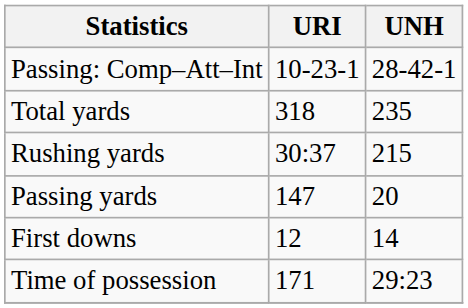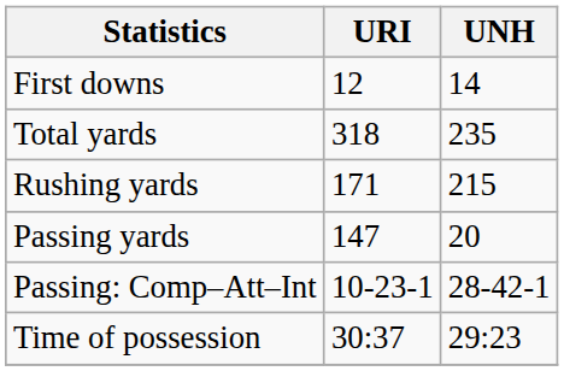rows swapped: First downs <-> Passing: Comp–Att–Int
Rushing yards | URI: 30:37 -> 171
Time of possession | URI: 171 -> 30:37
